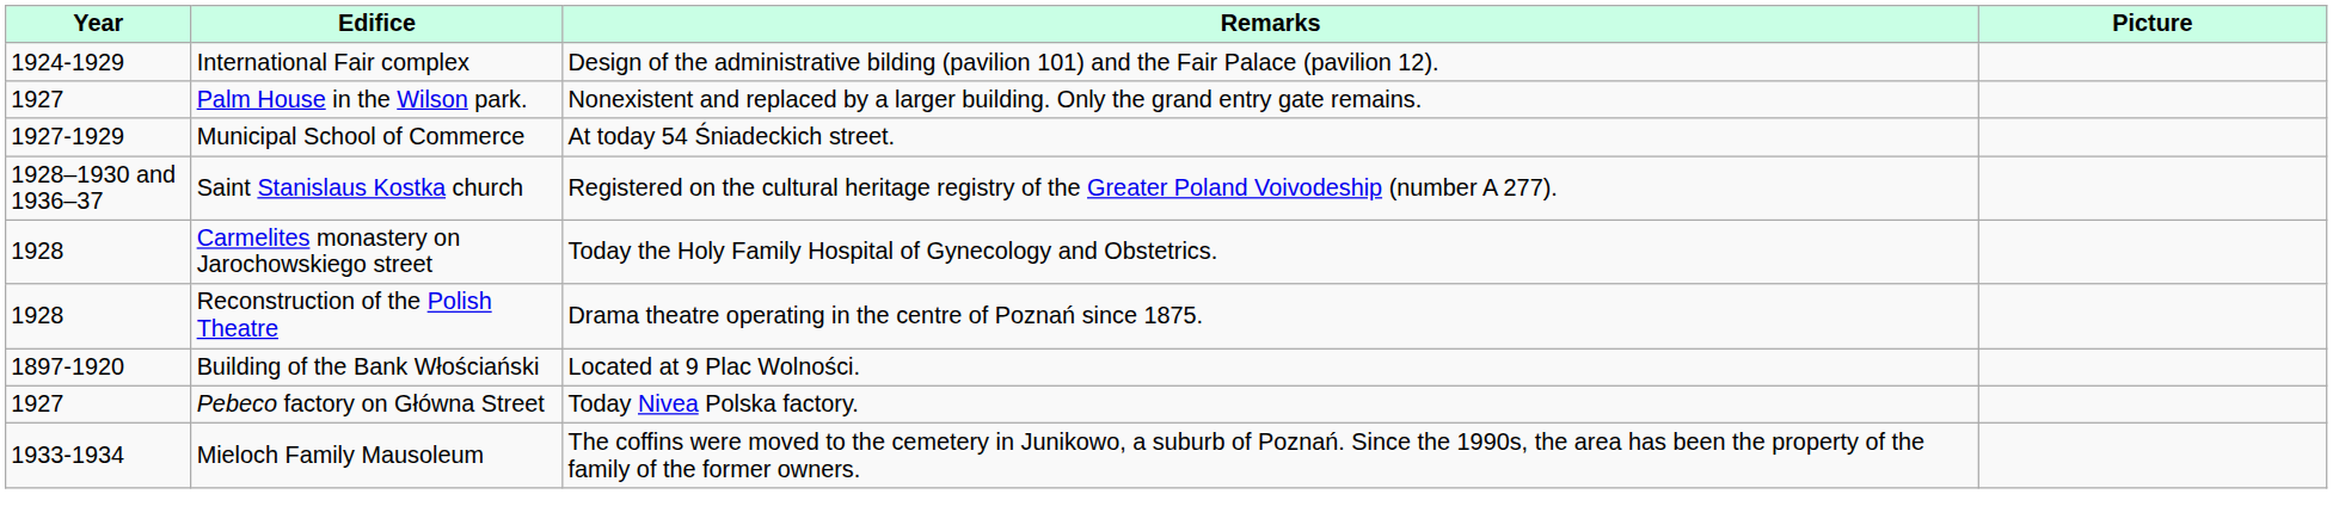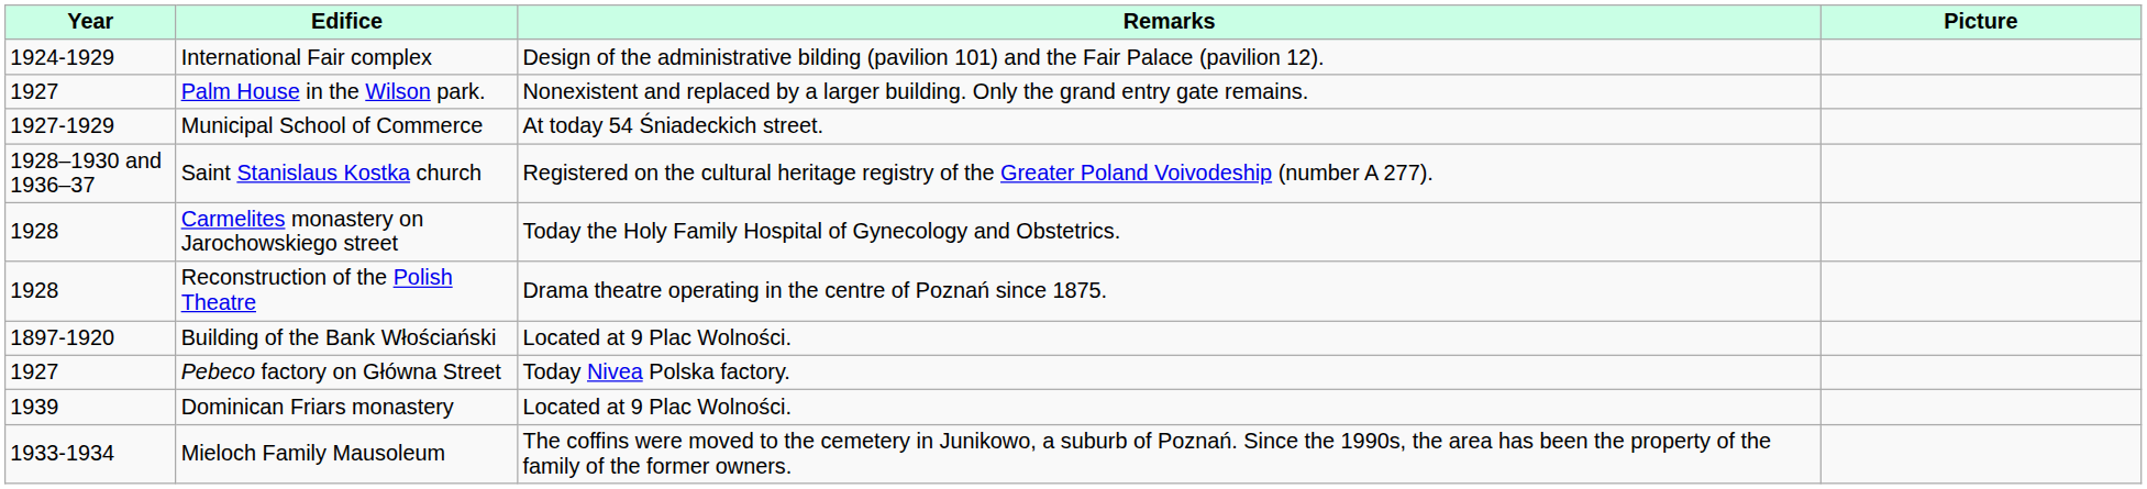+ row: 1939 | Dominican Friars monastery | Located at 9 Plac Wolności.
